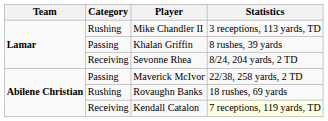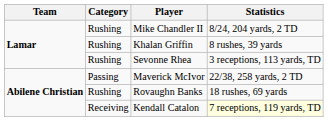Mike Chandler II | Statistics: 3 receptions, 113 yards, TD -> 8/24, 204 yards, 2 TD
Khalan Griffin | Category: Passing -> Rushing
Sevonne Rhea | Category: Receiving -> Rushing
Sevonne Rhea | Statistics: 8/24, 204 yards, 2 TD -> 3 receptions, 113 yards, TD
